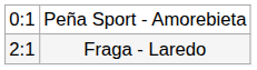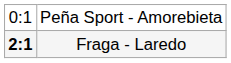Fraga - Laredo | column 1: normal -> bold
